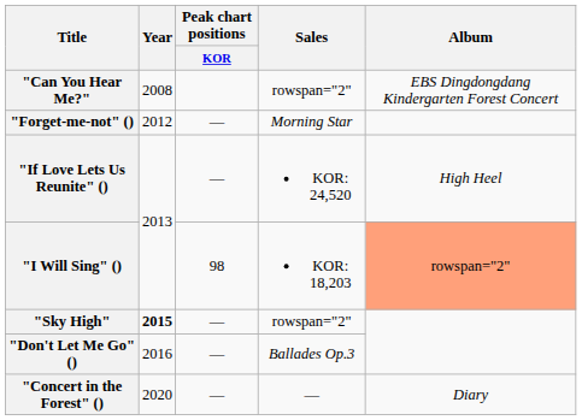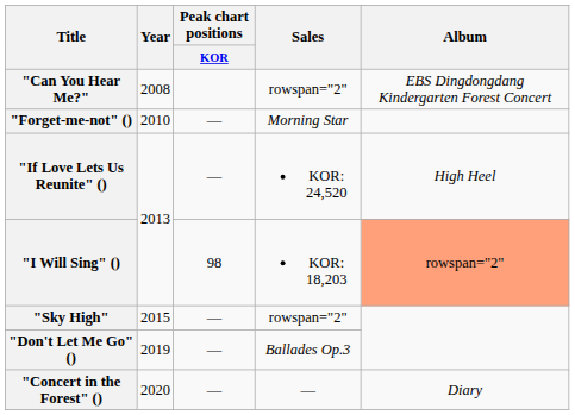"Forget-me-not" () | Year: 2012 -> 2010
"Sky High" | Year: bold -> normal
"Don't Let Me Go" () | Year: 2016 -> 2019
